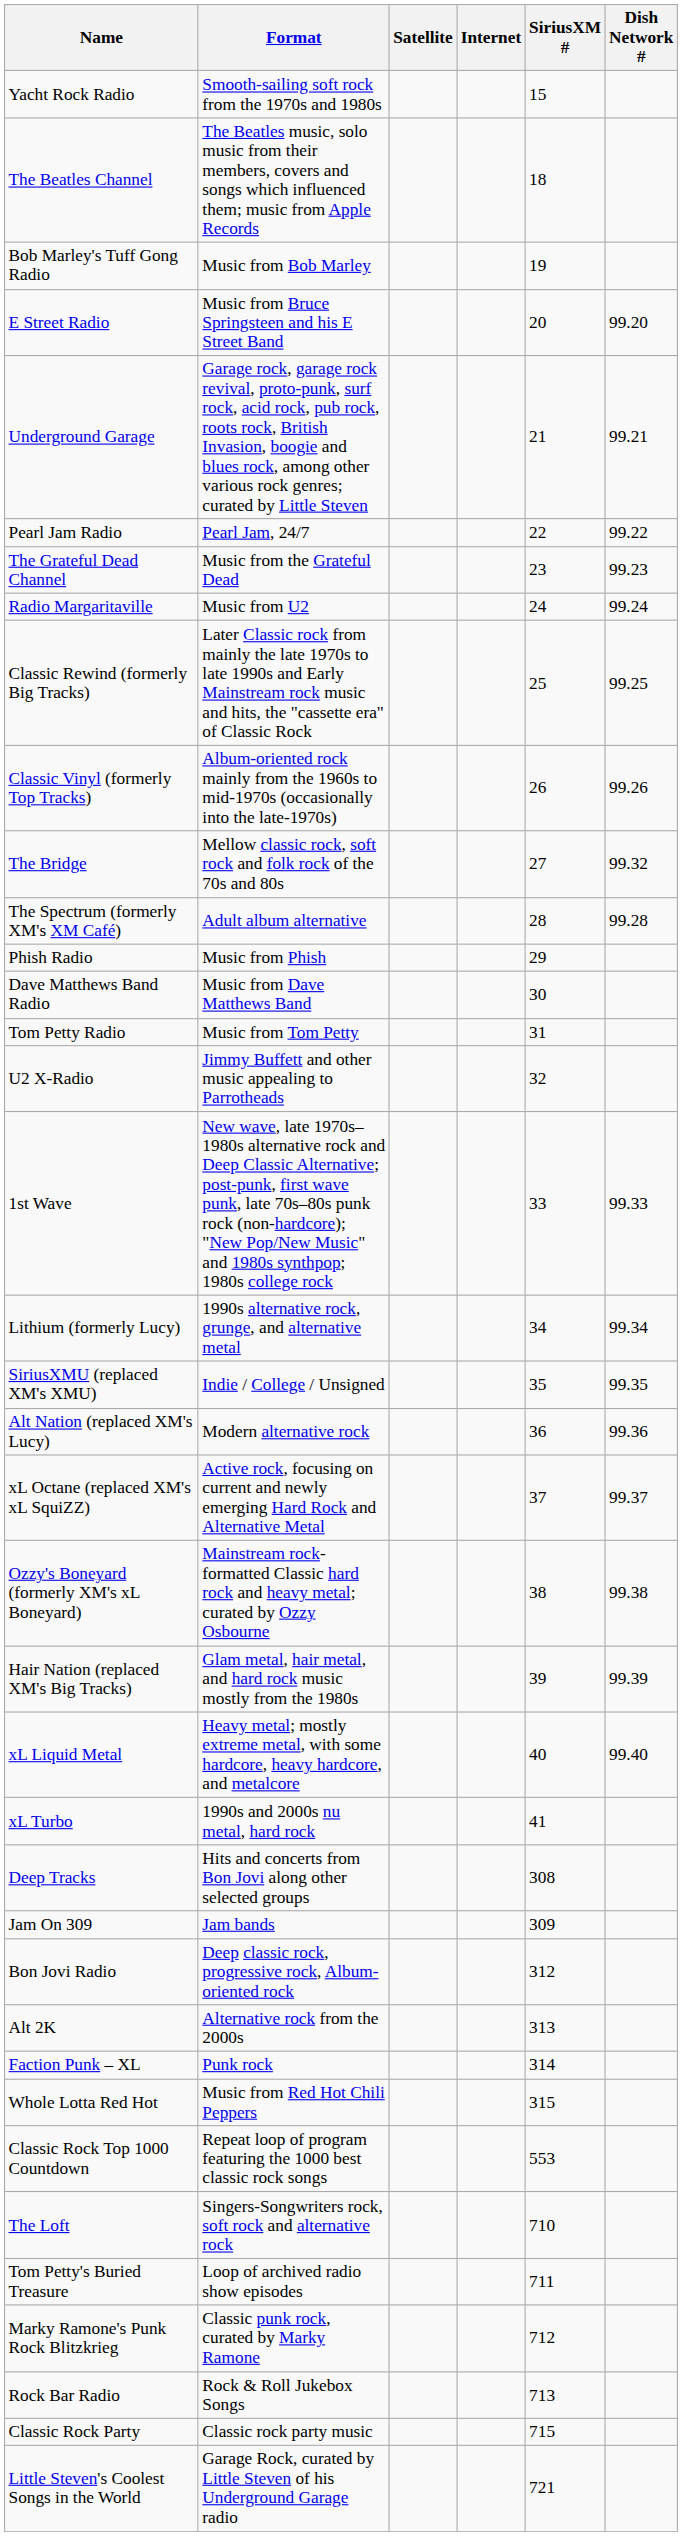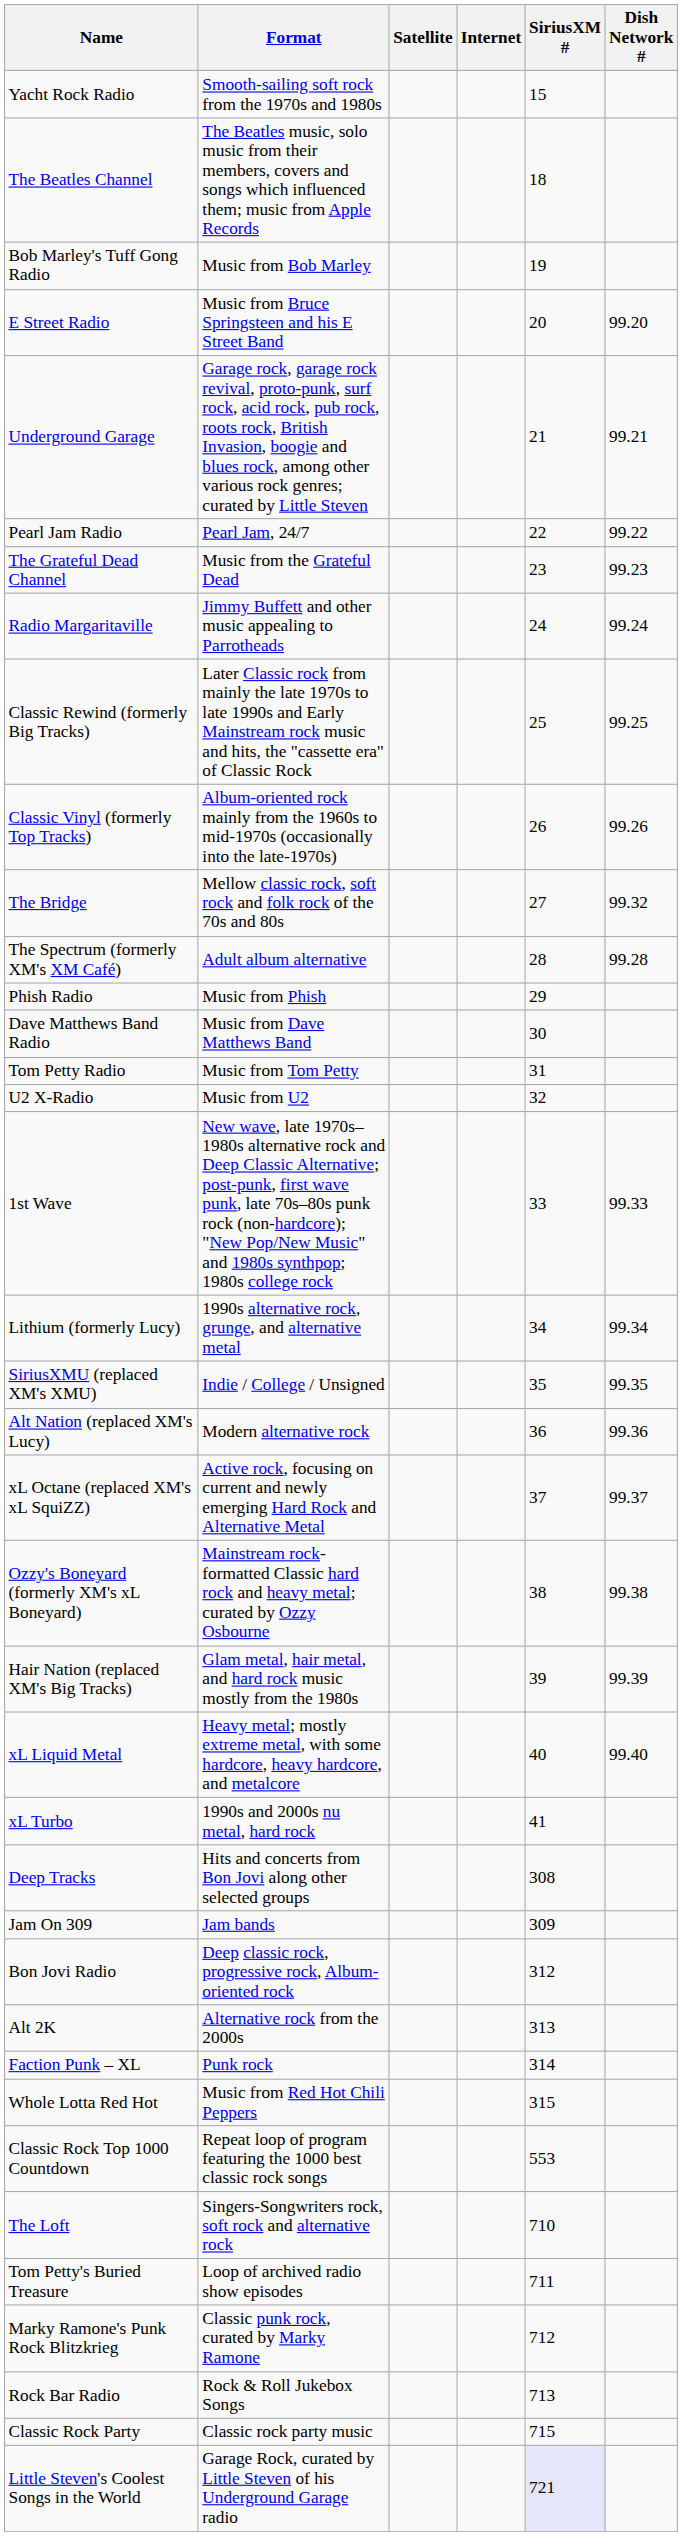Radio Margaritaville | Format: Music from U2 -> Jimmy Buffett and other music appealing to Parrotheads
U2 X-Radio | Format: Jimmy Buffett and other music appealing to Parrotheads -> Music from U2
Little Steven's Coolest Songs in the World | SiriusXM #: no background -> lavender background
